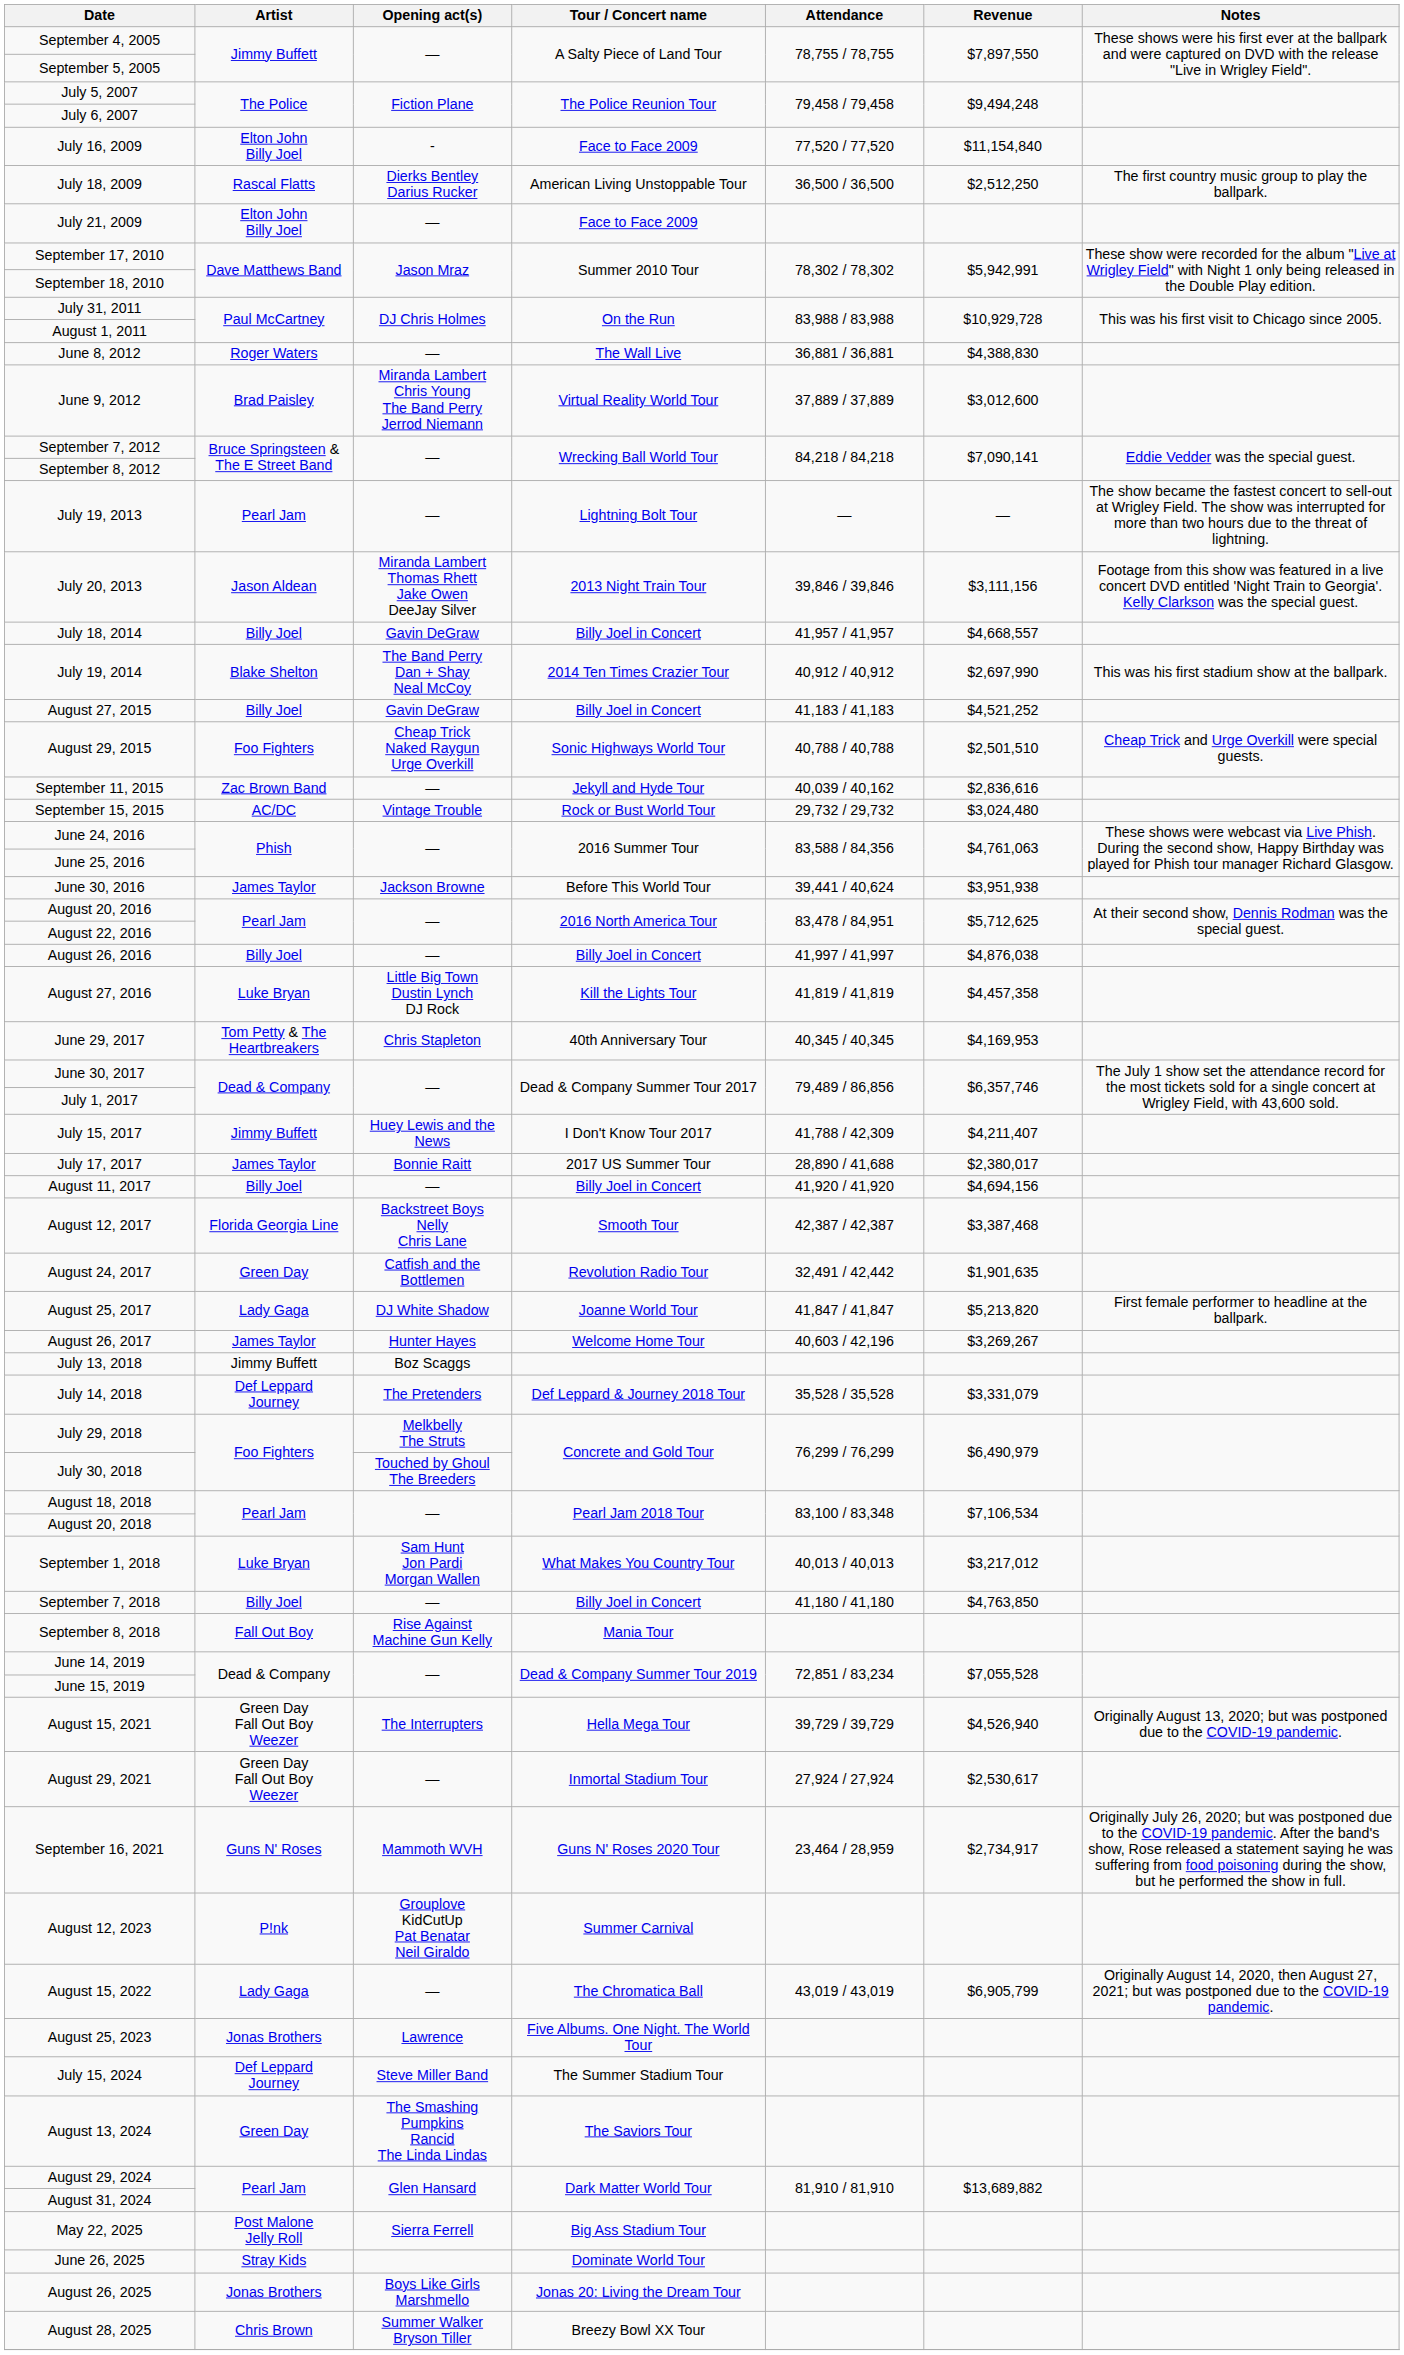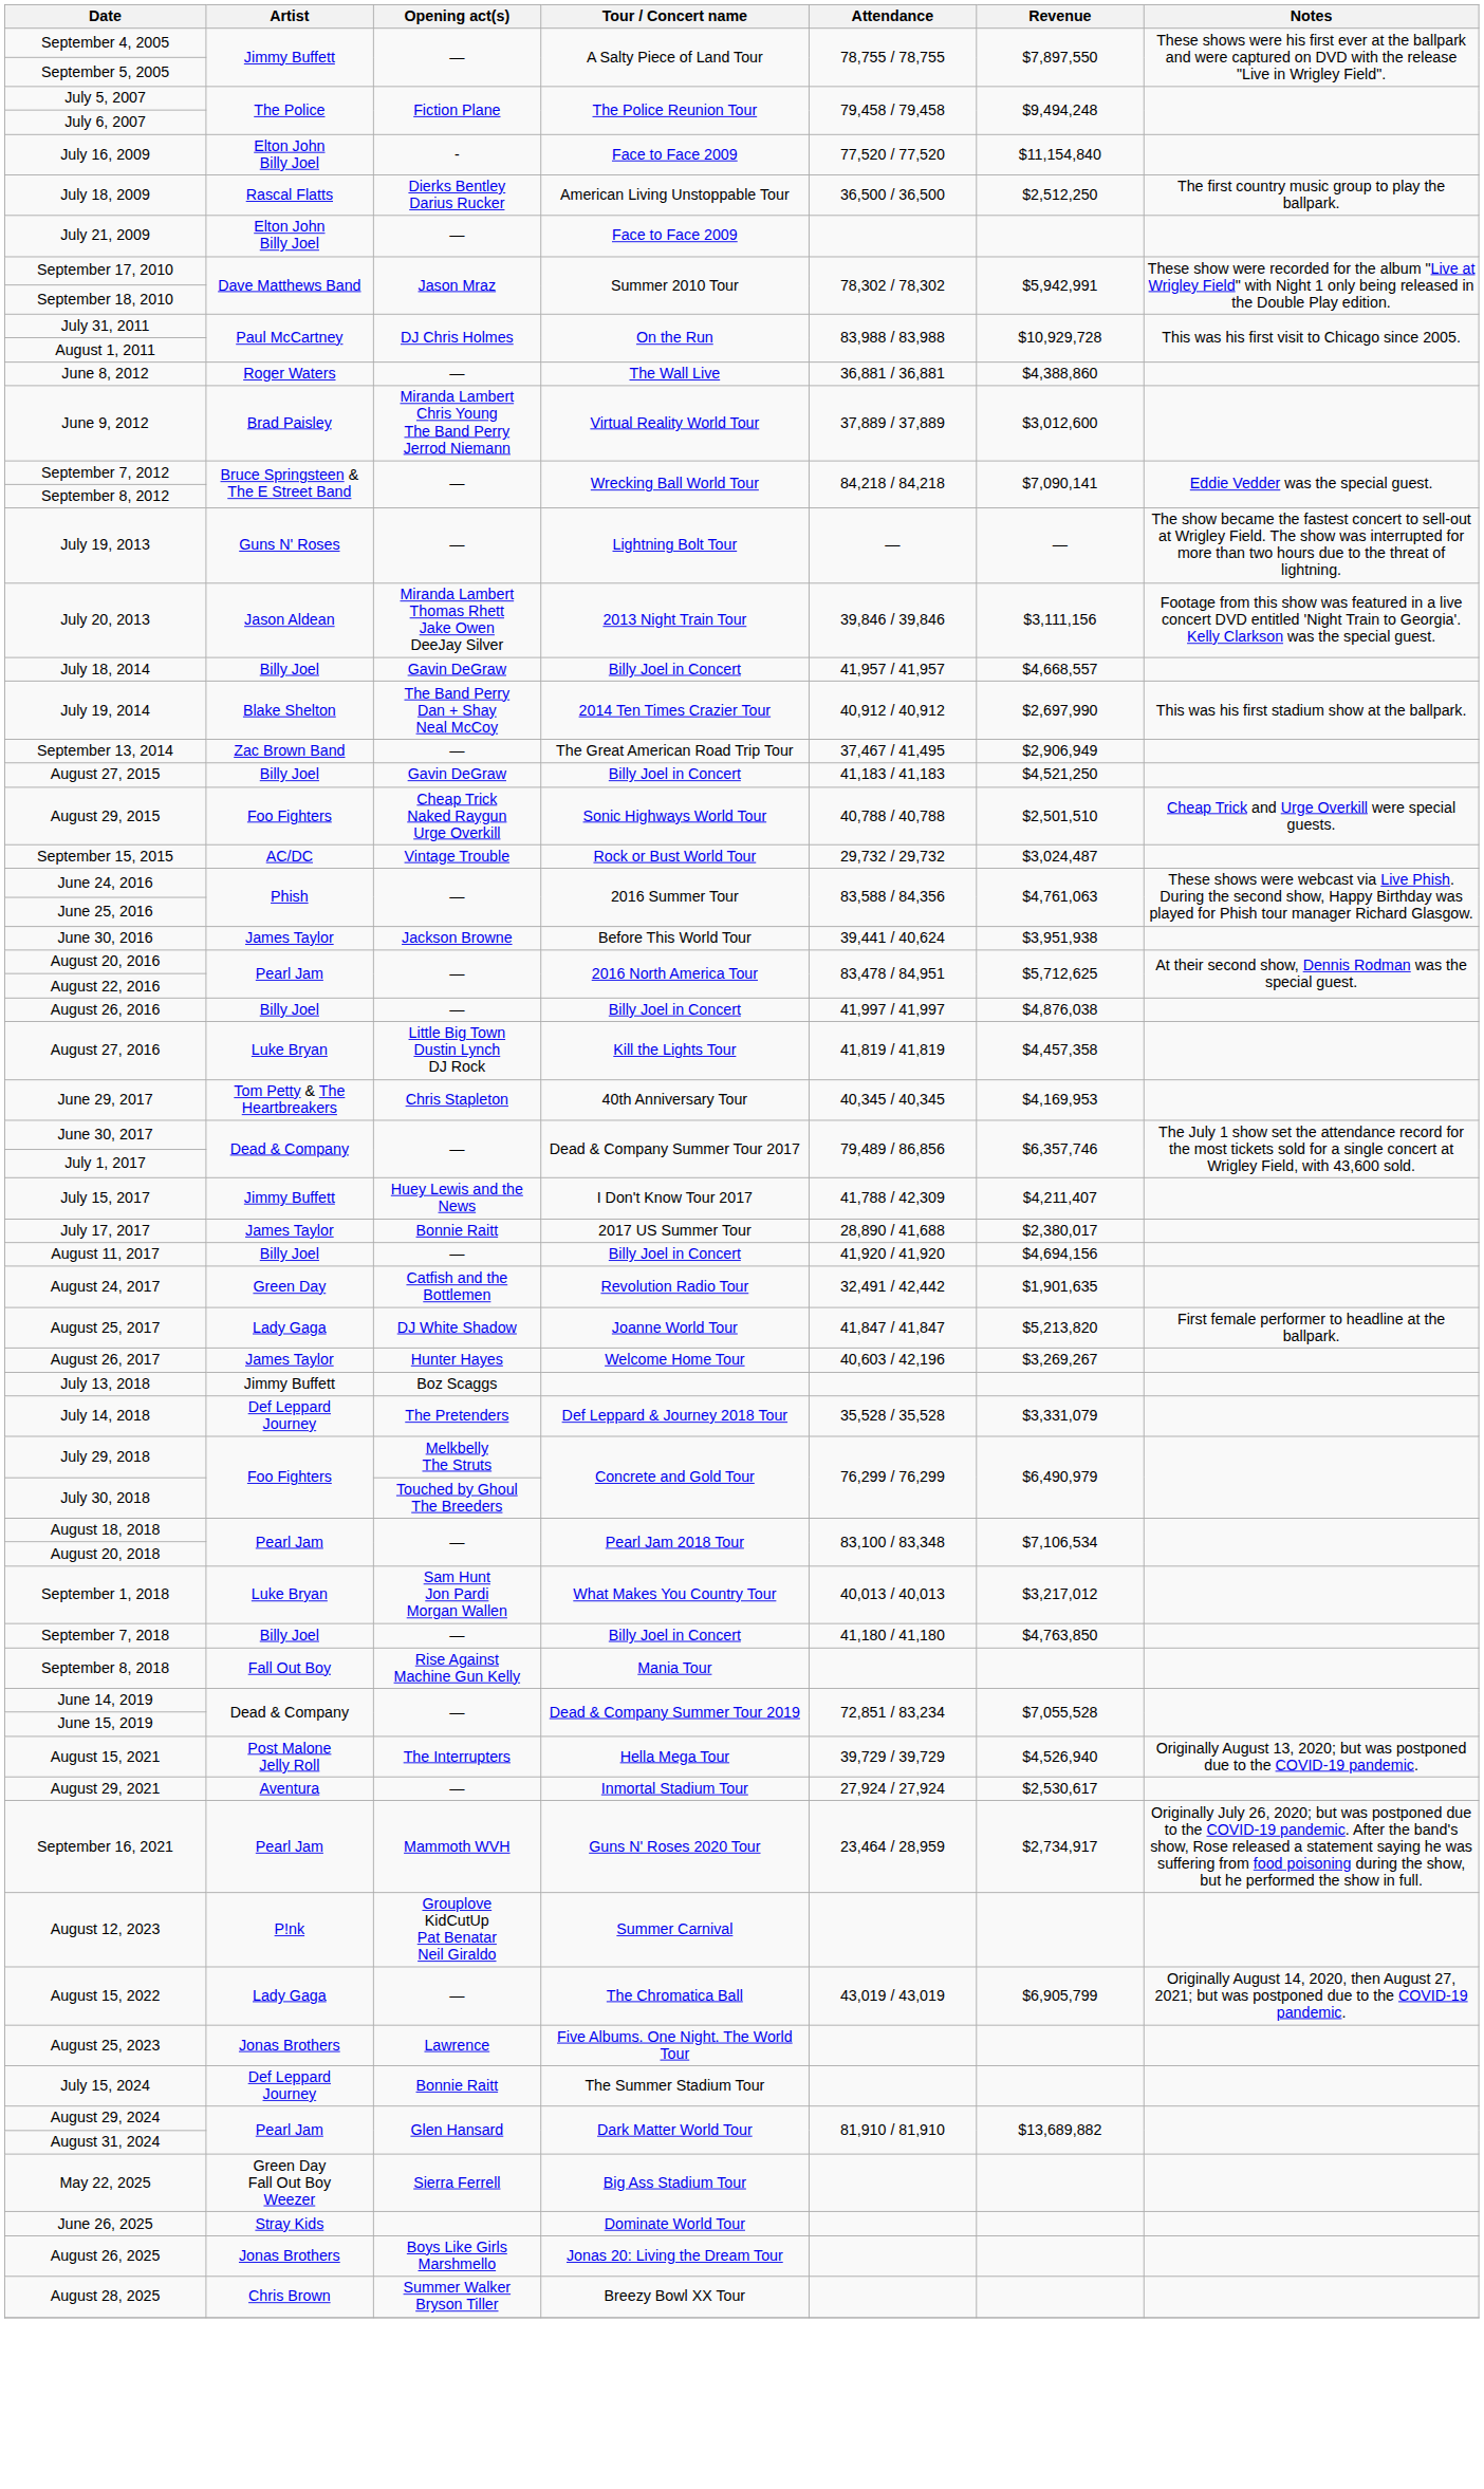June 8, 2012 | Revenue: $4,388,830 -> $4,388,860
July 19, 2013 | Artist: Pearl Jam -> Guns N' Roses
+ row: September 13, 2014 | Zac Brown Band | — | The Great American Road Trip Tour | 37,467 / 41,495 | $2,906,949
August 27, 2015 | Revenue: $4,521,252 -> $4,521,250
- row: September 11, 2015 | Zac Brown Band | — | Jekyll and Hyde Tour | 40,039 / 40,162 | $2,836,616
September 15, 2015 | Revenue: $3,024,480 -> $3,024,487
- row: August 12, 2017 | Florida Georgia Line | Backstreet Boys Nelly Chris Lane | Smooth Tour | 42,387 / 42,387 | $3,387,468
August 15, 2021 | Artist: Green Day Fall Out Boy Weezer -> Post Malone Jelly Roll
August 29, 2021 | Artist: Green Day Fall Out Boy Weezer -> Aventura
September 16, 2021 | Artist: Guns N' Roses -> Pearl Jam
July 15, 2024 | Opening act(s): Steve Miller Band -> Bonnie Raitt
- row: August 13, 2024 | Green Day | The Smashing Pumpkins Rancid The Linda Lindas | The Saviors Tour
May 22, 2025 | Artist: Post Malone Jelly Roll -> Green Day Fall Out Boy Weezer
